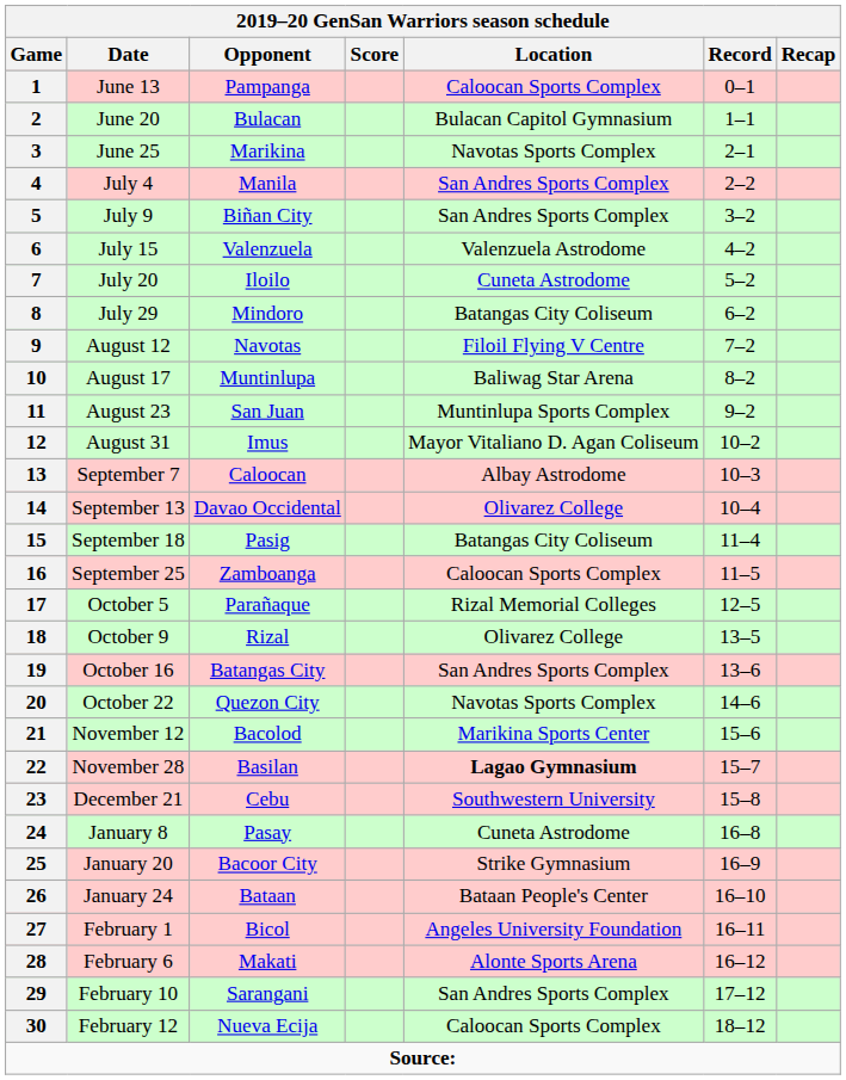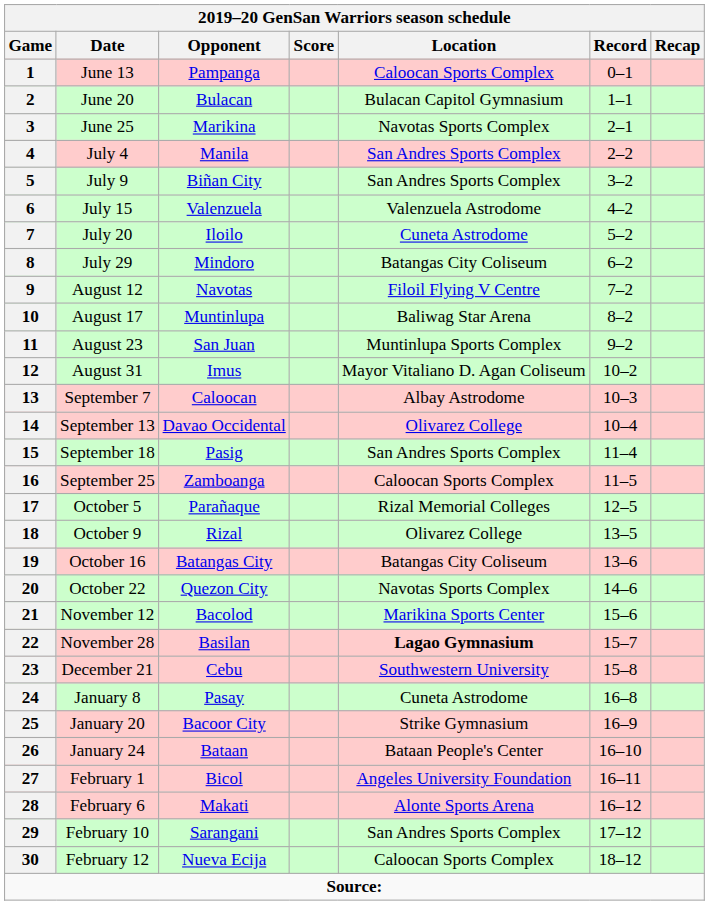15 | Location: Batangas City Coliseum -> San Andres Sports Complex
19 | Location: San Andres Sports Complex -> Batangas City Coliseum
